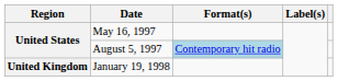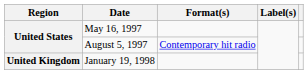August 5, 1997 | Format(s): lightblue background -> no background
